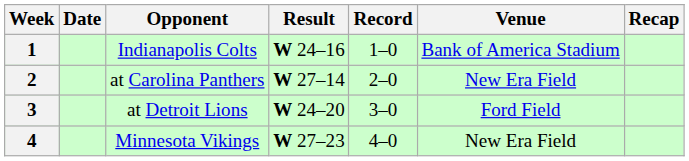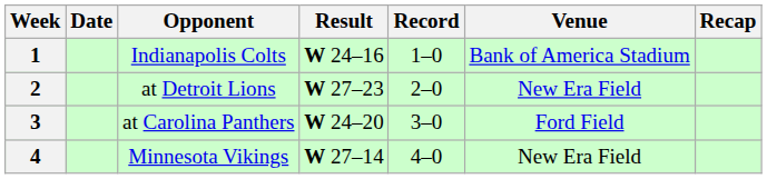2 | Opponent: at Carolina Panthers -> at Detroit Lions
2 | Result: W 27–14 -> W 27–23
3 | Opponent: at Detroit Lions -> at Carolina Panthers
4 | Result: W 27–23 -> W 27–14
